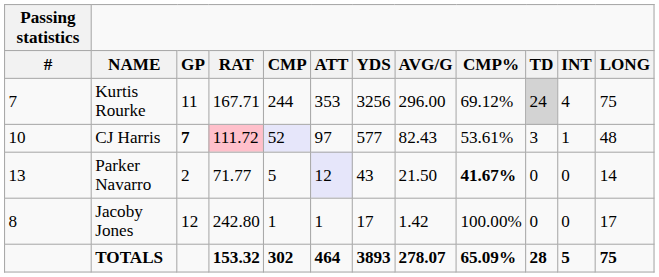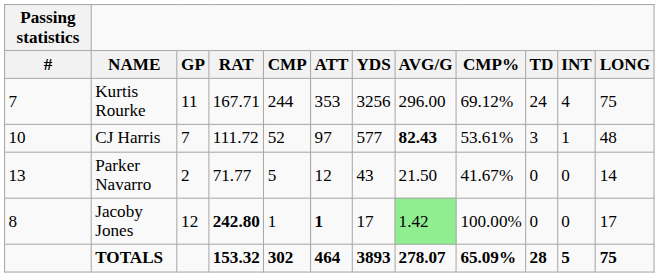Kurtis Rourke | TD: lightgrey background -> no background
CJ Harris | GP: bold -> normal
CJ Harris | RAT: pink background -> no background
CJ Harris | CMP: lavender background -> no background
CJ Harris | AVG/G: normal -> bold
Parker Navarro | ATT: lavender background -> no background
Parker Navarro | CMP%: bold -> normal
Jacoby Jones | RAT: normal -> bold
Jacoby Jones | ATT: normal -> bold
Jacoby Jones | AVG/G: no background -> lightgreen background
